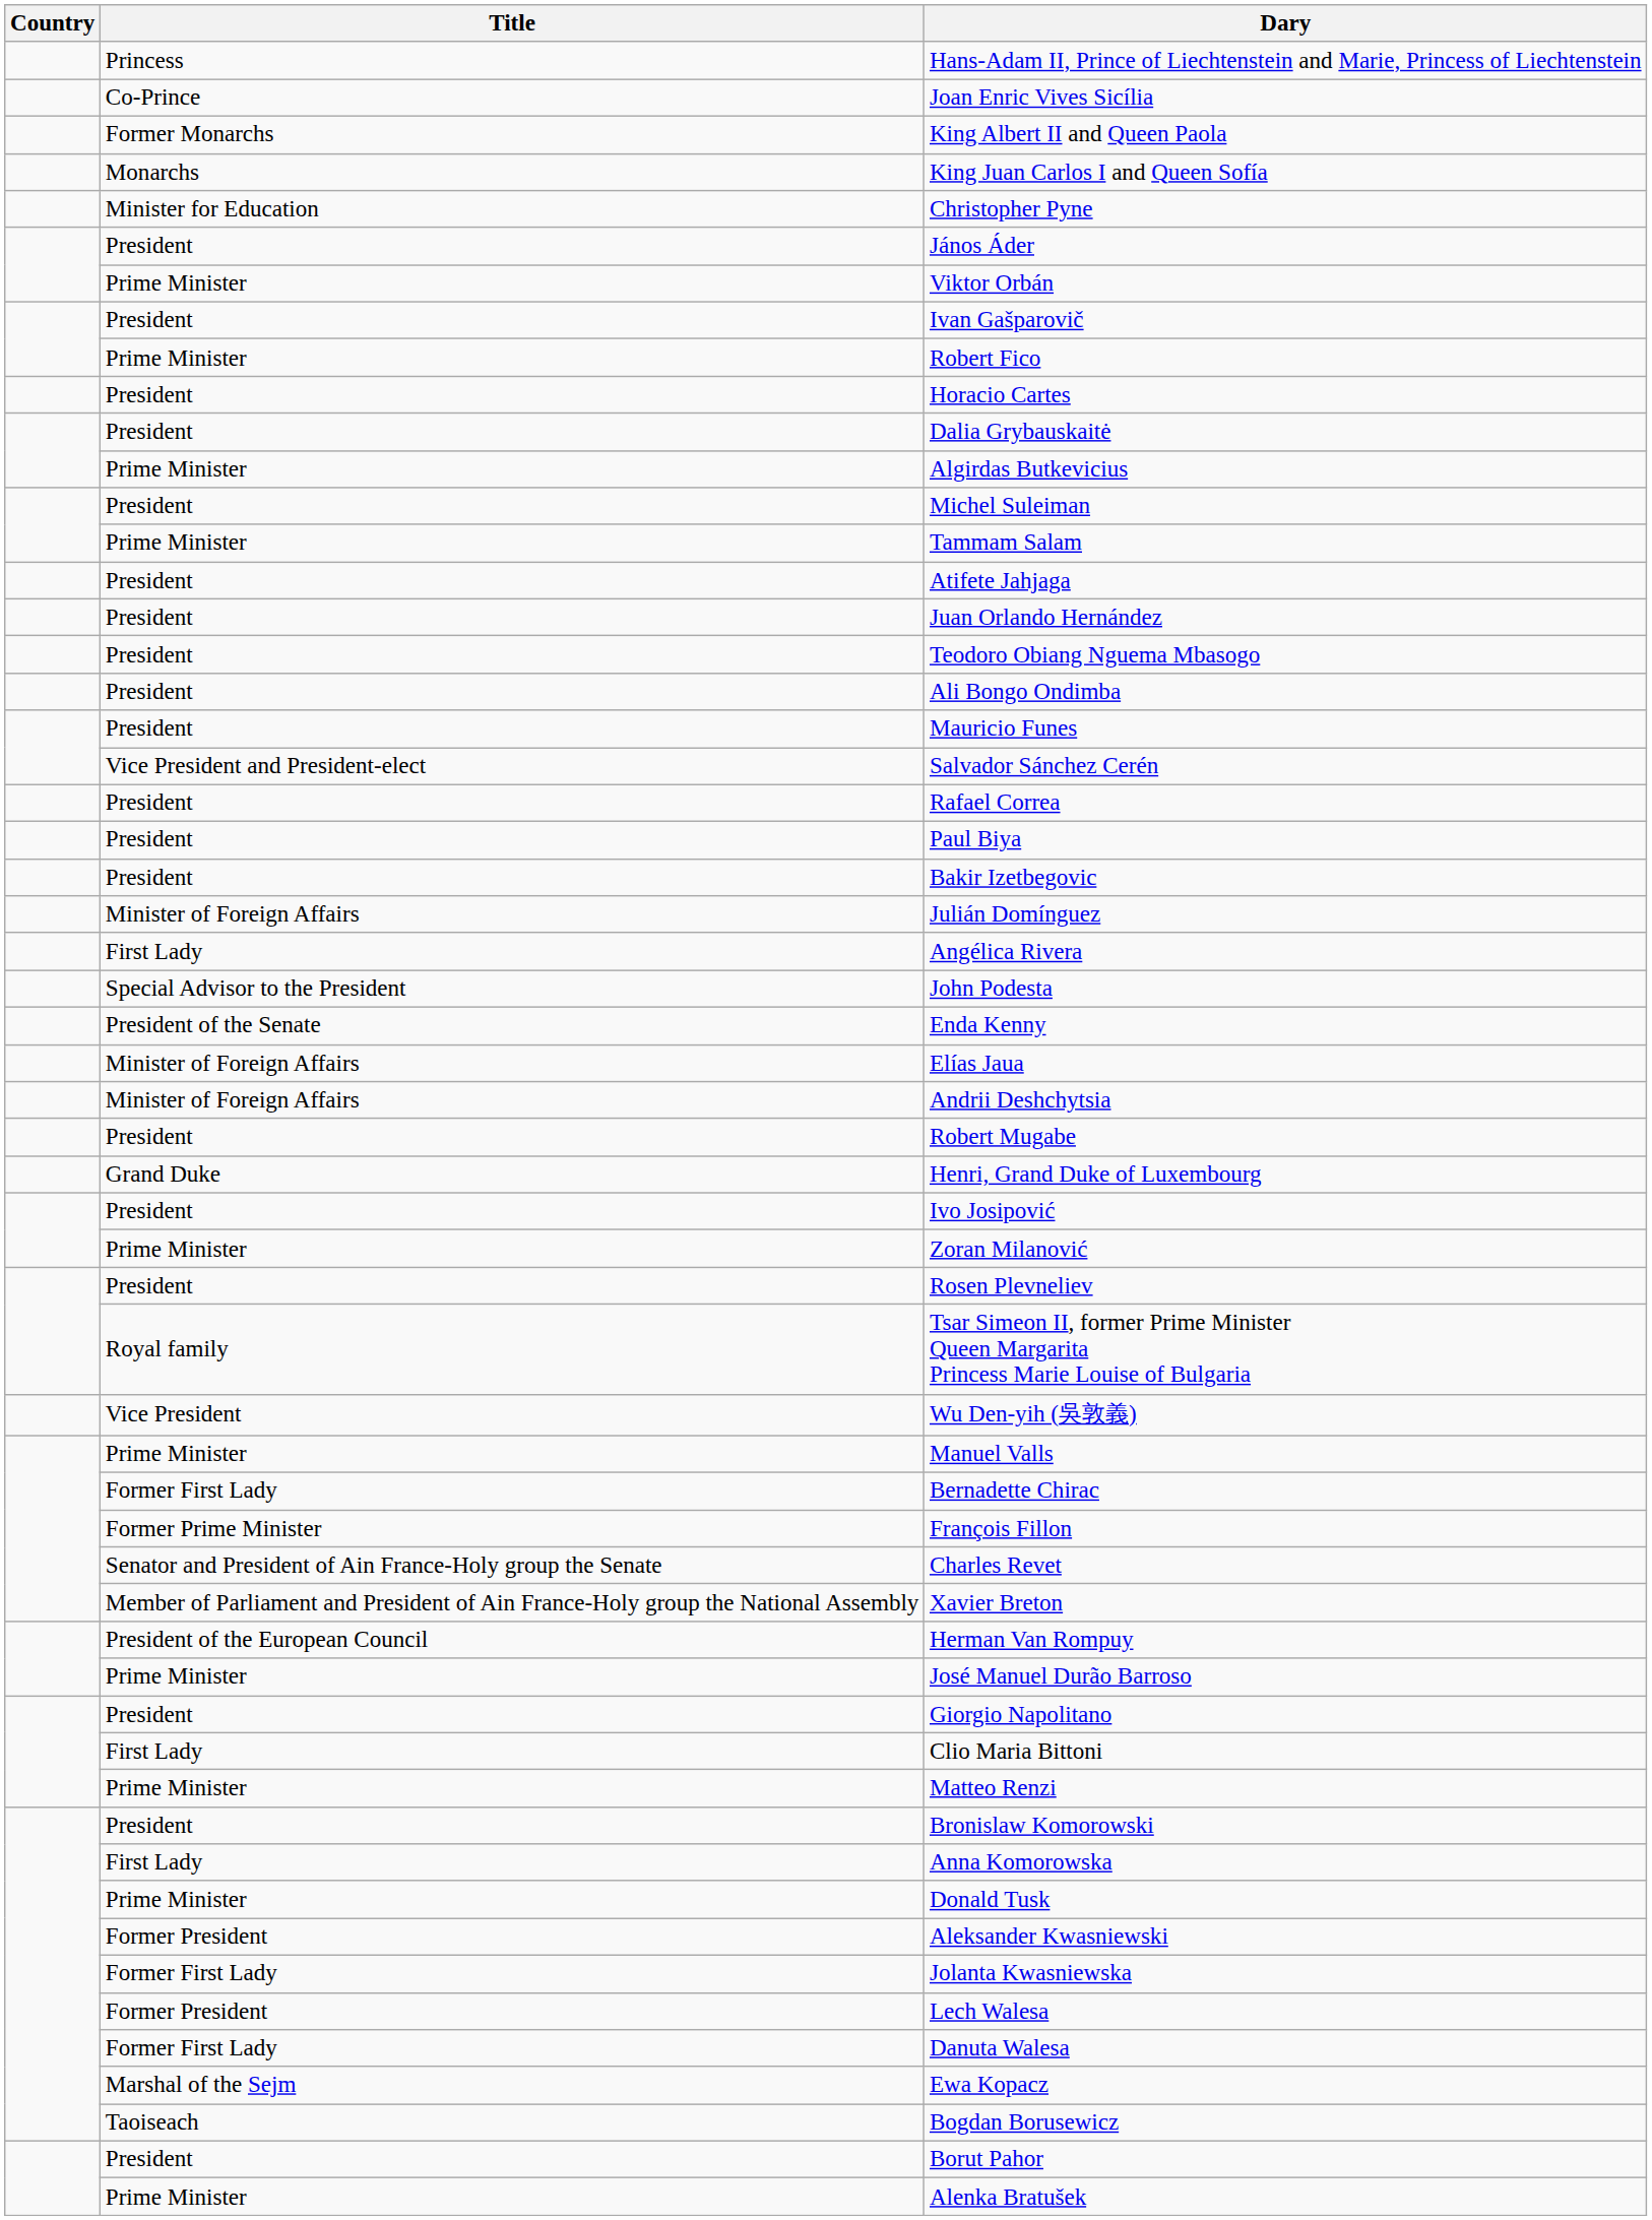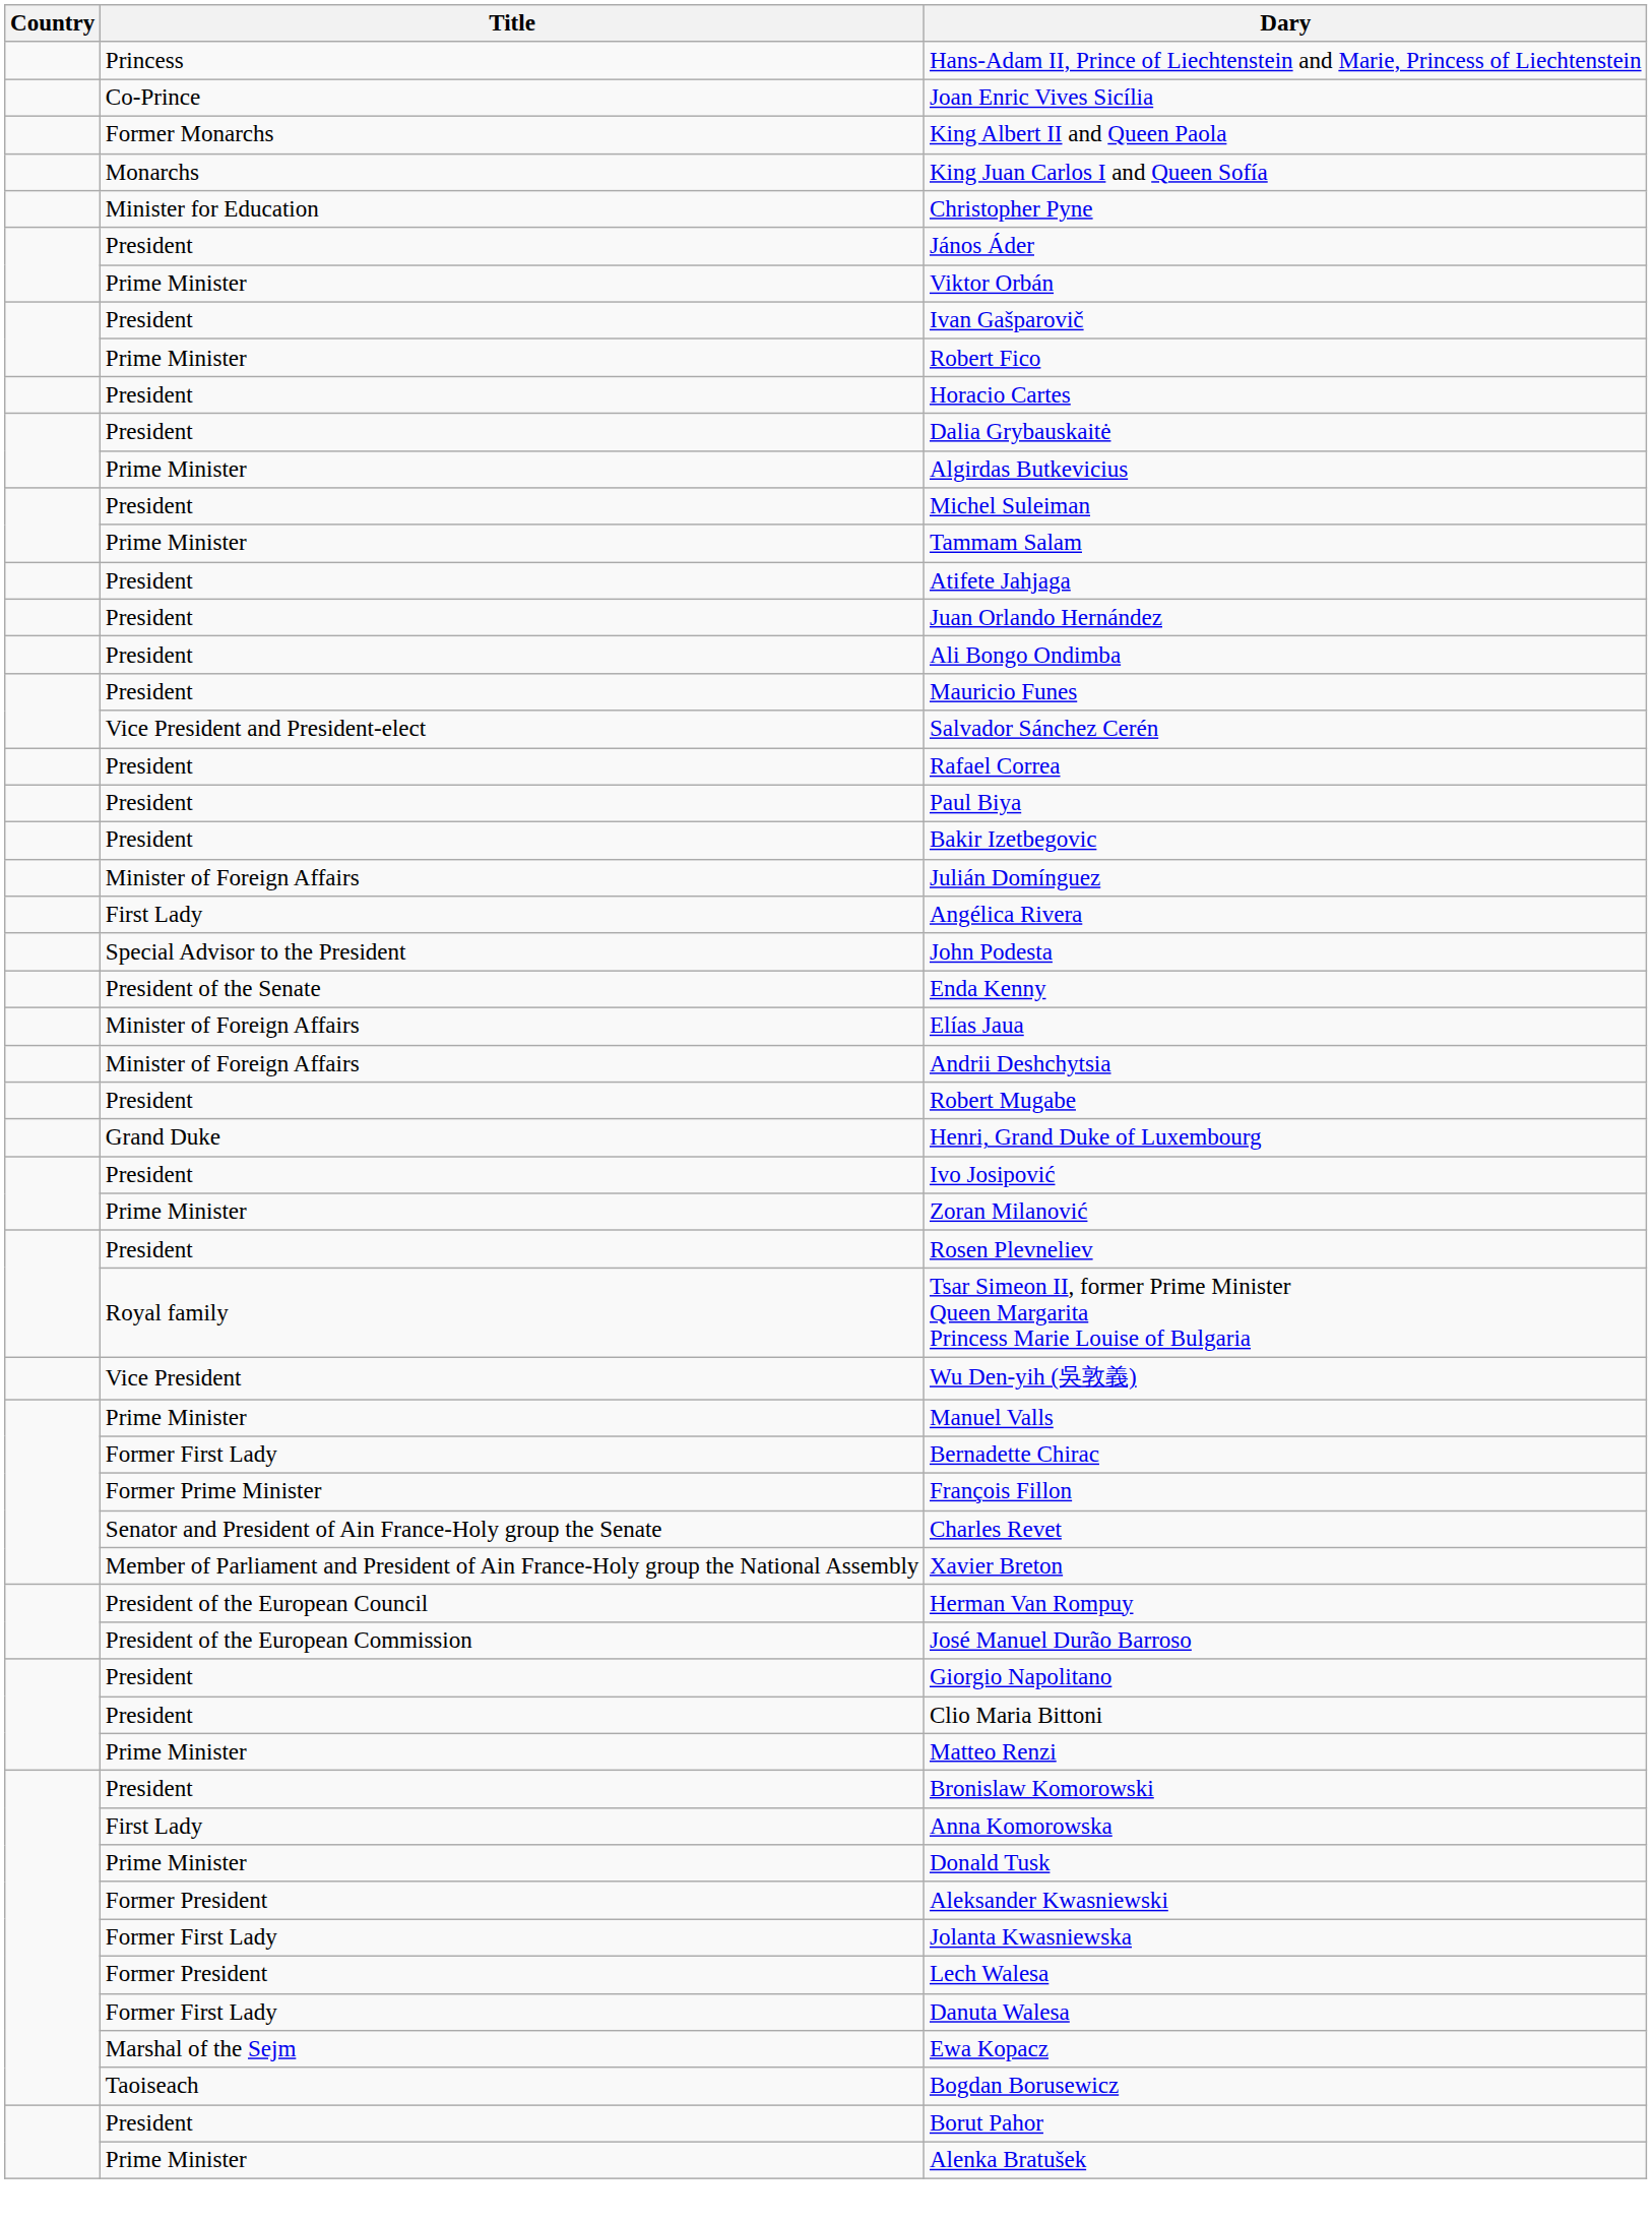- row: President | Teodoro Obiang Nguema Mbasogo
José Manuel Durão Barroso | Title: Prime Minister -> President of the European Commission
Clio Maria Bittoni | Title: First Lady -> President
